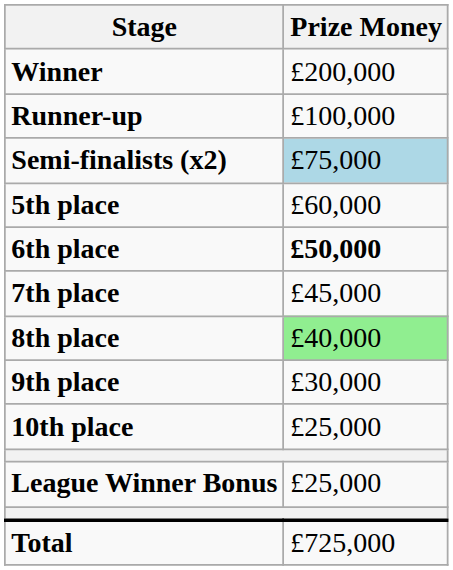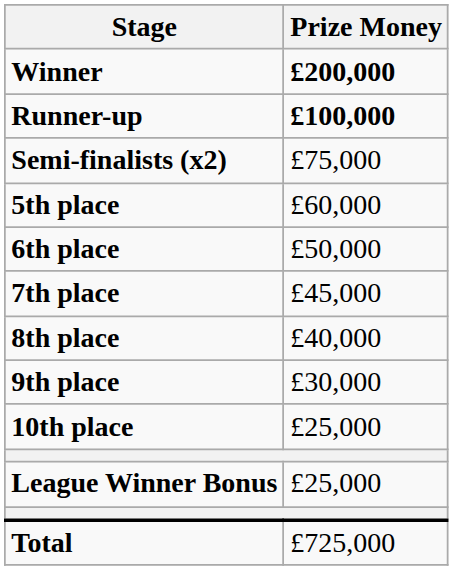Winner | Prize Money: normal -> bold
Runner-up | Prize Money: normal -> bold
Semi-finalists (x2) | Prize Money: lightblue background -> no background
6th place | Prize Money: bold -> normal
8th place | Prize Money: lightgreen background -> no background
